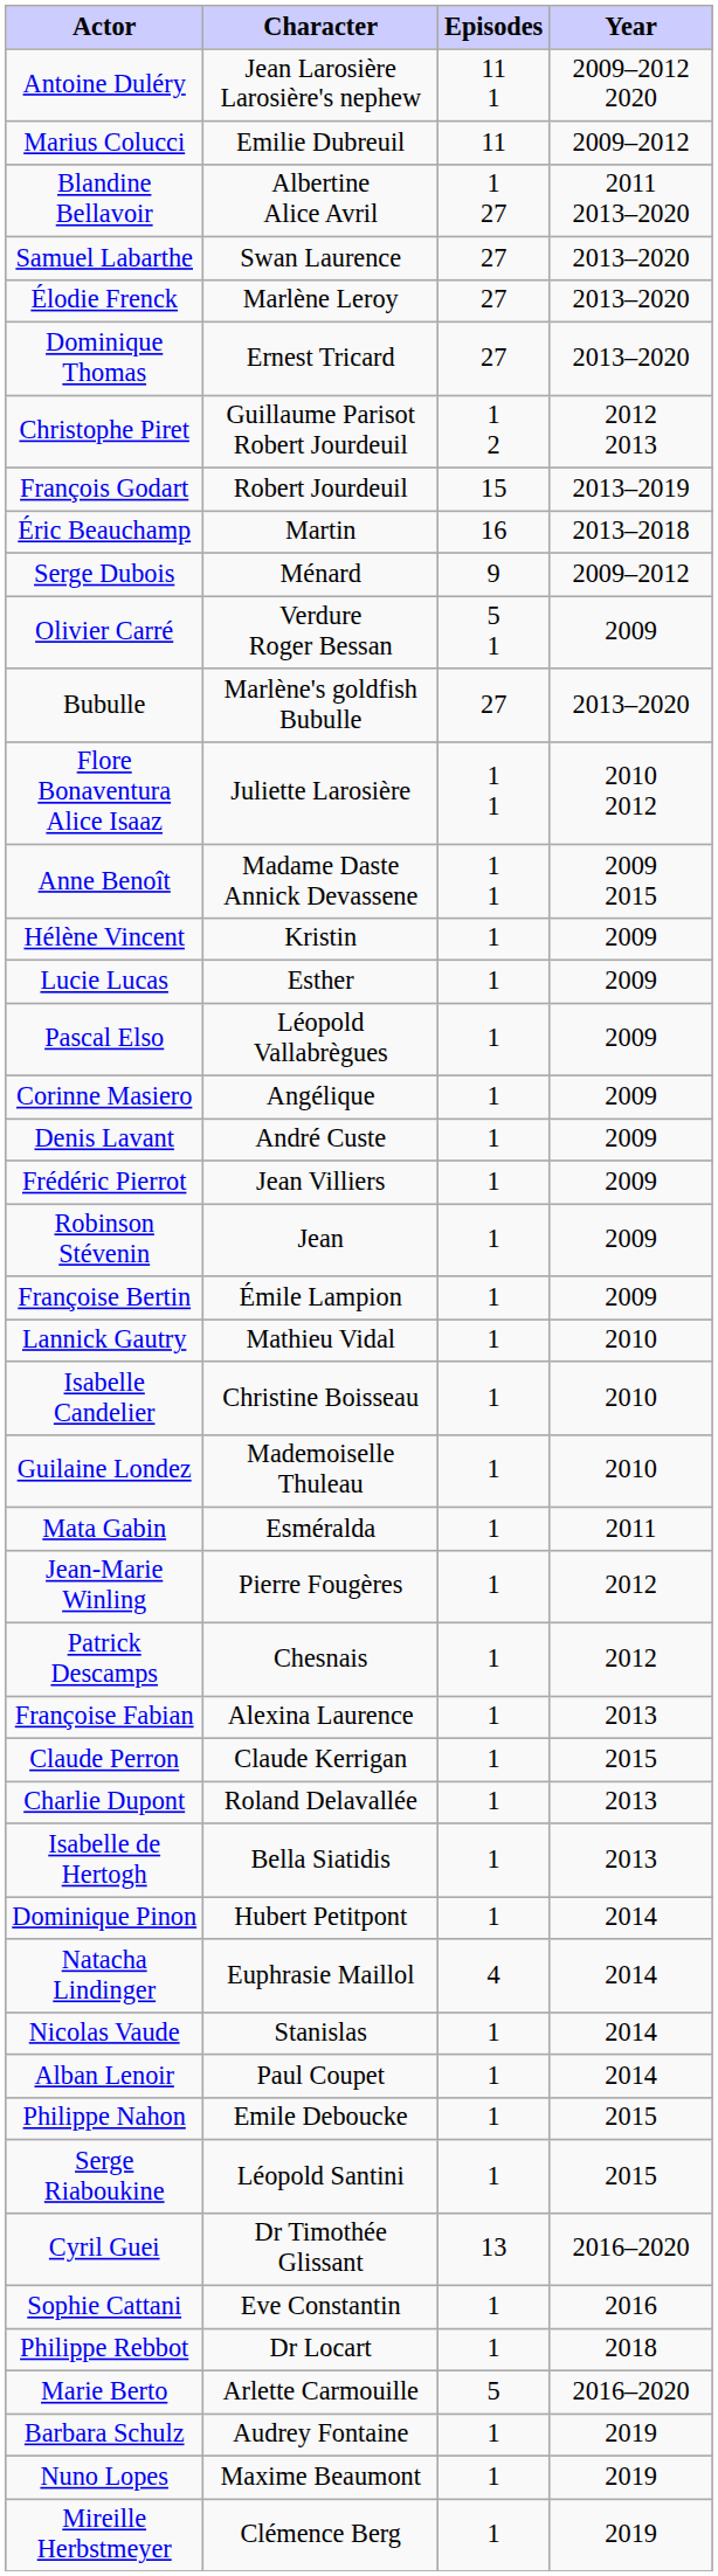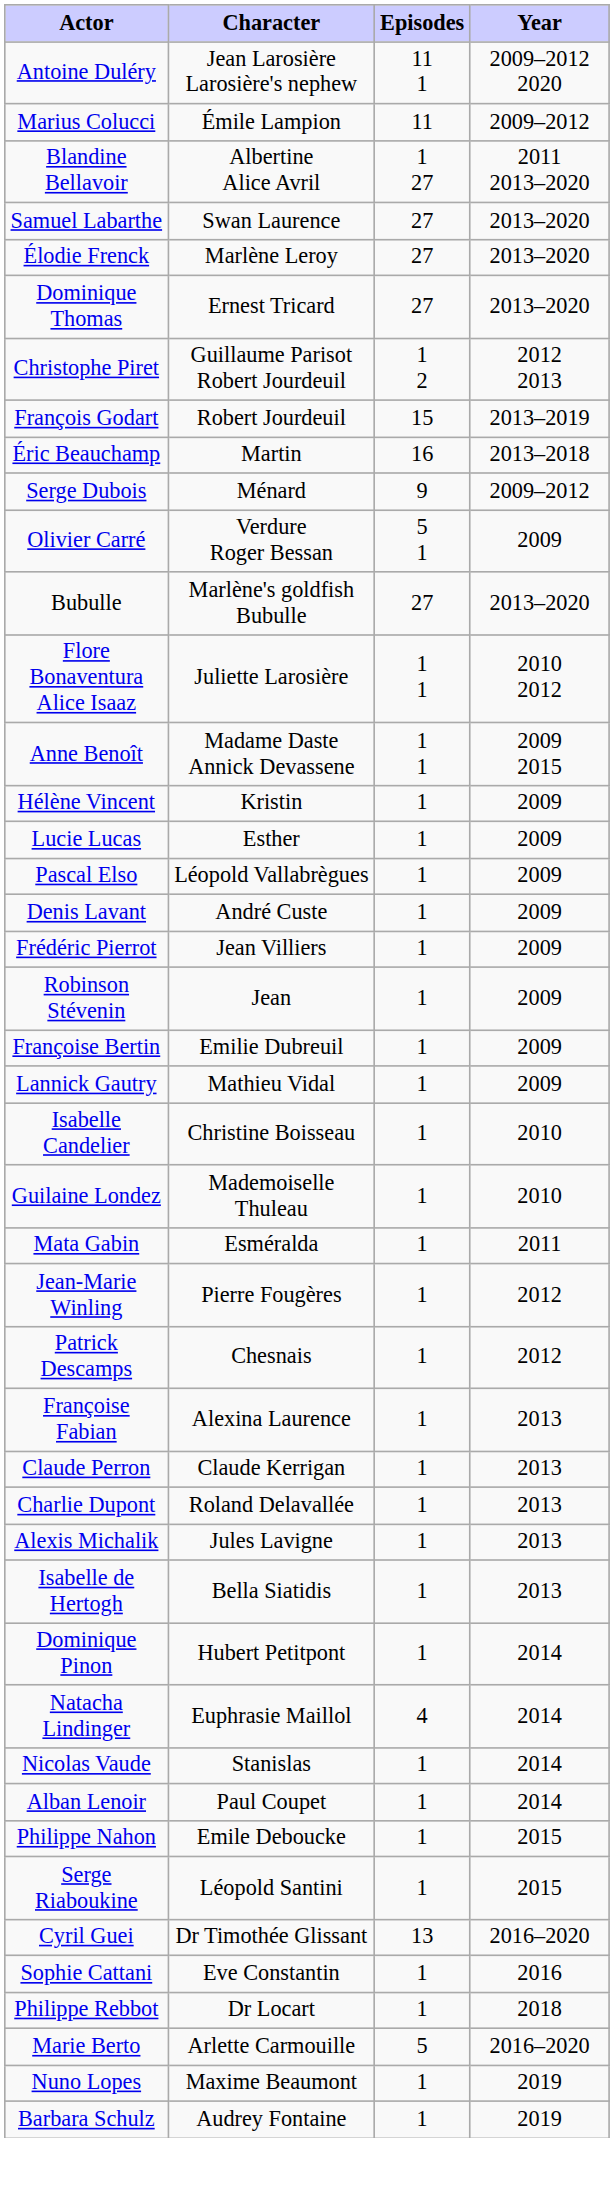Marius Colucci | Character: Emilie Dubreuil -> Émile Lampion
- row: Corinne Masiero | Angélique | 1 | 2009
Françoise Bertin | Character: Émile Lampion -> Emilie Dubreuil
Lannick Gautry | Year: 2010 -> 2009
Claude Perron | Year: 2015 -> 2013
+ row: Alexis Michalik | Jules Lavigne | 1 | 2013
rows swapped: Barbara Schulz <-> Nuno Lopes
- row: Mireille Herbstmeyer | Clémence Berg | 1 | 2019
